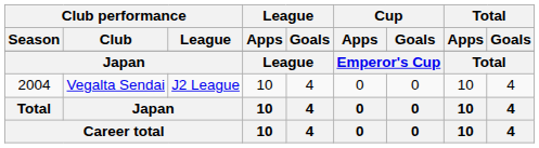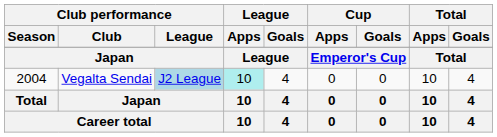Vegalta Sendai | Club performance / League: no background -> lightblue background
Vegalta Sendai | League / Apps: no background -> paleturquoise background
